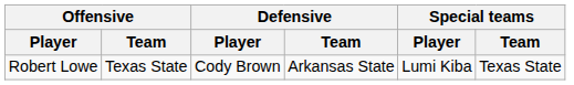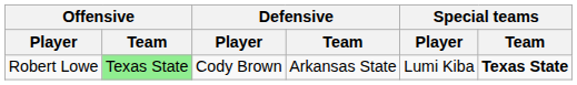Robert Lowe | Offensive / Team: no background -> lightgreen background
Robert Lowe | Special teams / Team: normal -> bold
